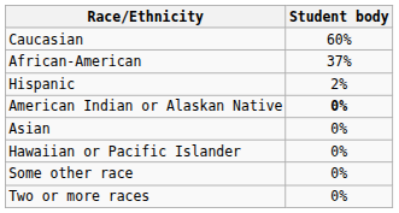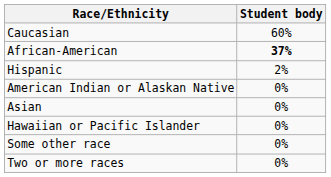African-American | Student body: normal -> bold
American Indian or Alaskan Native | Student body: bold -> normal
